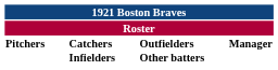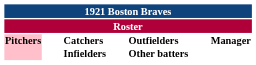Pitchers | column 1: no background -> pink background
